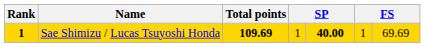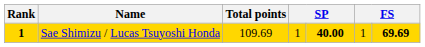Sae Shimizu / Lucas Tsuyoshi Honda | Total points: bold -> normal
Sae Shimizu / Lucas Tsuyoshi Honda | column 7: normal -> bold
